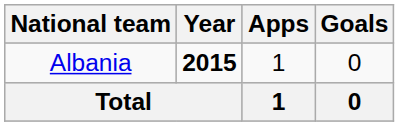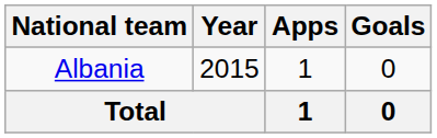Albania | Year: bold -> normal
